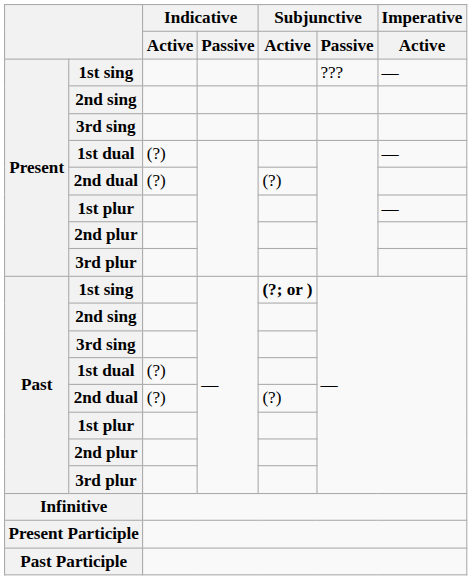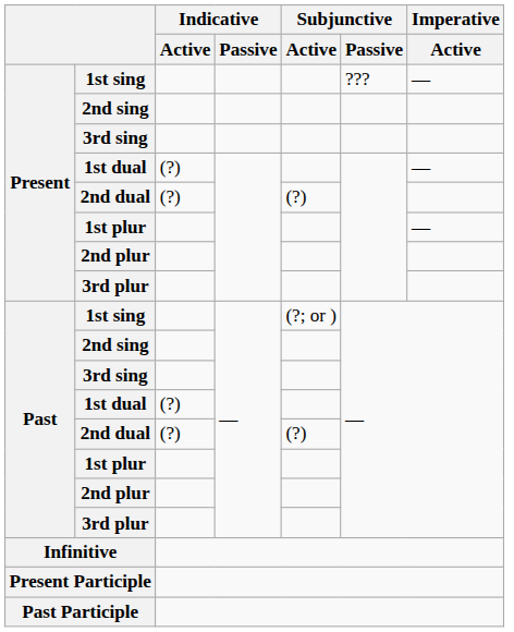Past / 1st sing | Subjunctive / Active: bold -> normal
